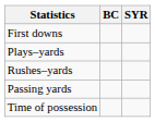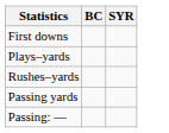+ row: Passing: ––
- row: Time of possession
